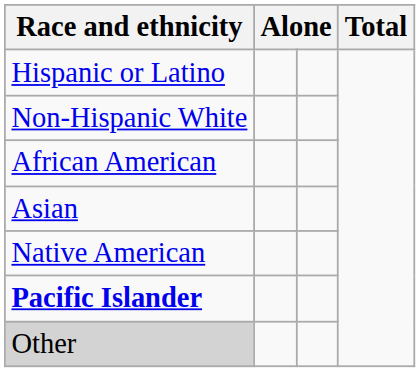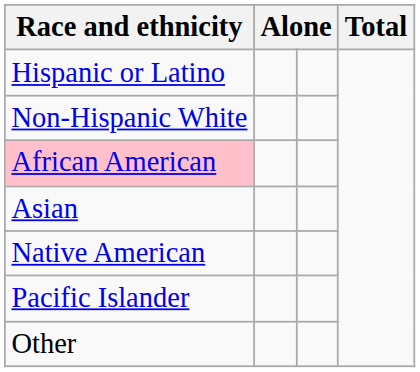African American | Race and ethnicity: no background -> pink background
Pacific Islander | Race and ethnicity: bold -> normal
Other | Race and ethnicity: lightgrey background -> no background
